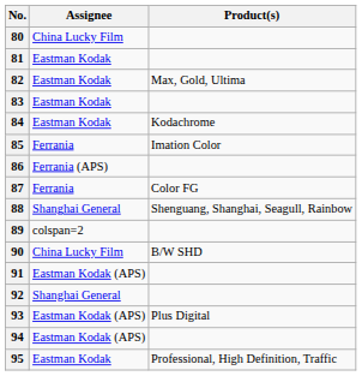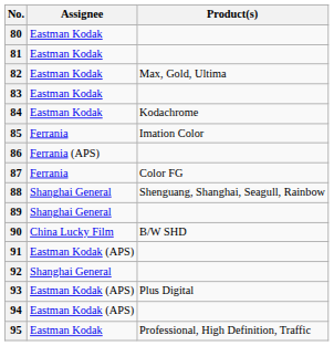80 | Assignee: China Lucky Film -> Eastman Kodak
89 | Assignee: colspan=2 -> Shanghai General
